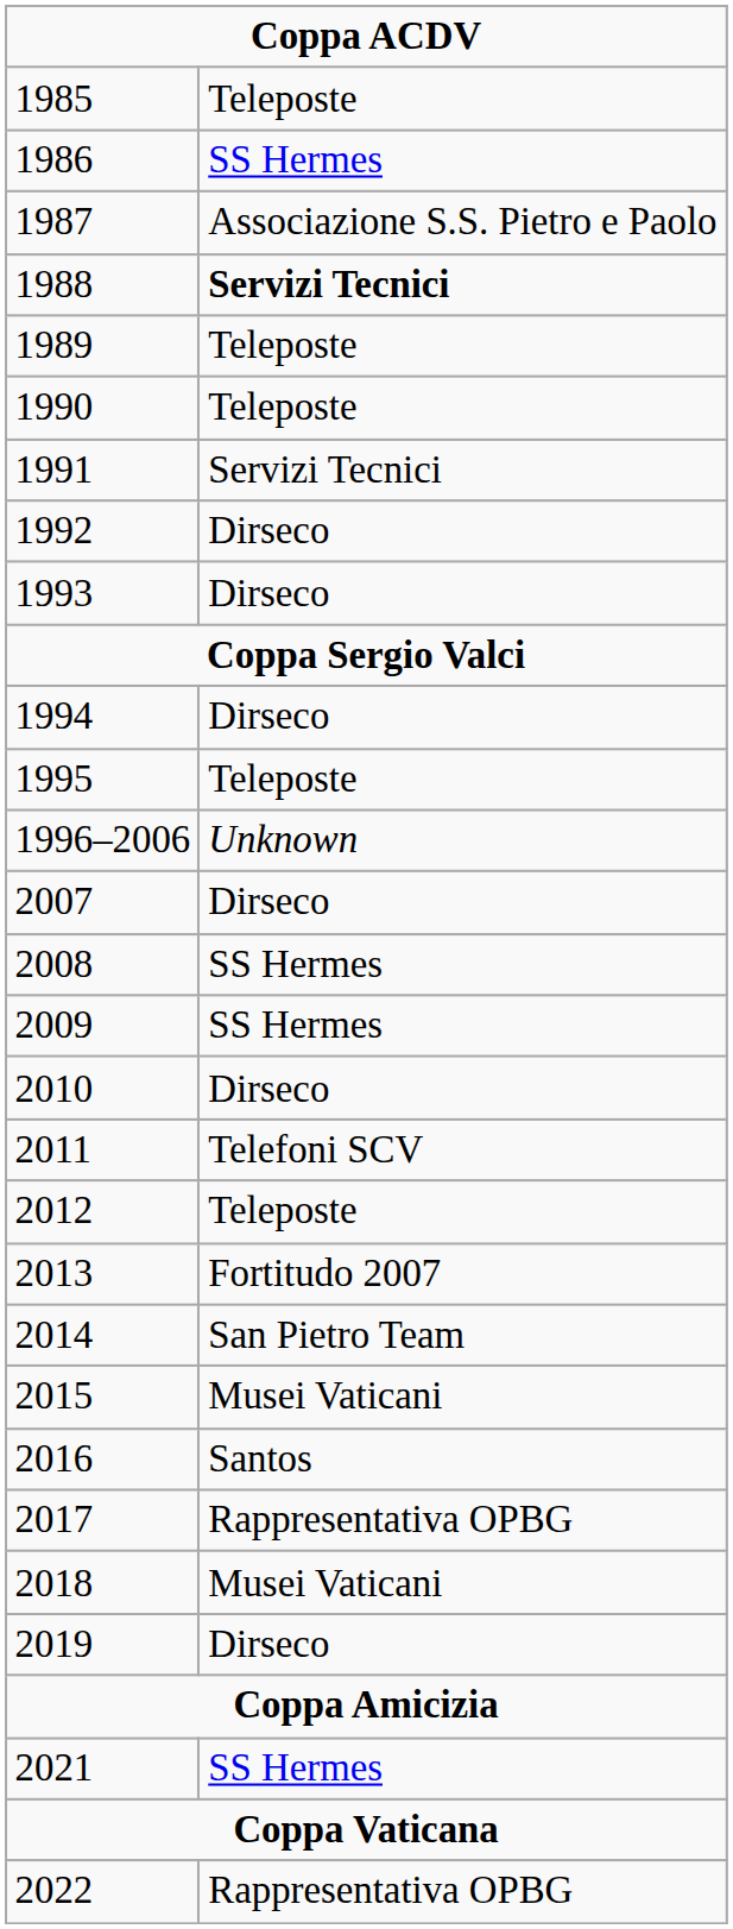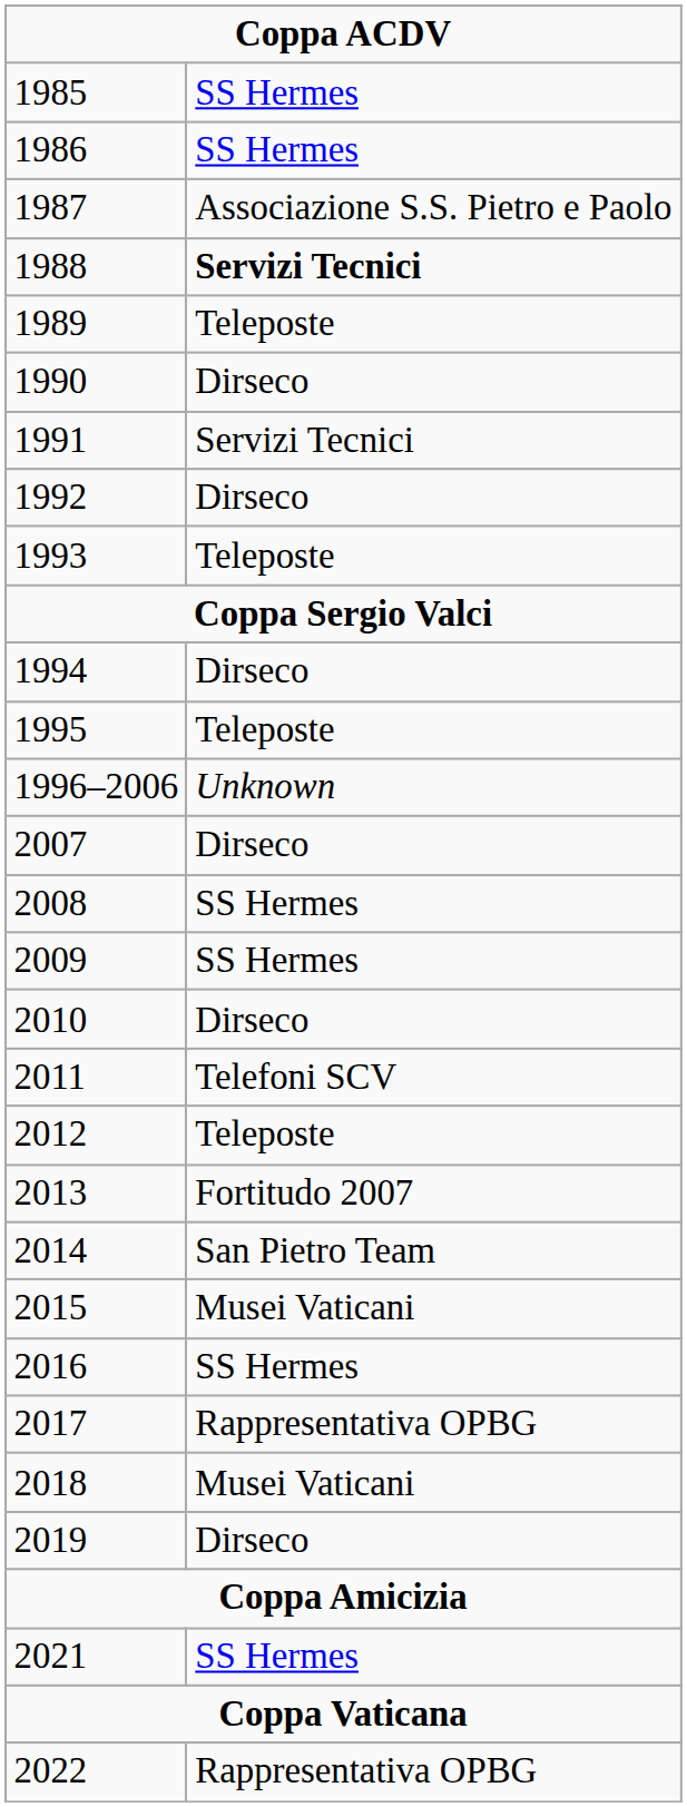1985 | column 2: Teleposte -> SS Hermes
1990 | column 2: Teleposte -> Dirseco
1993 | column 2: Dirseco -> Teleposte
2016 | column 2: Santos -> SS Hermes
